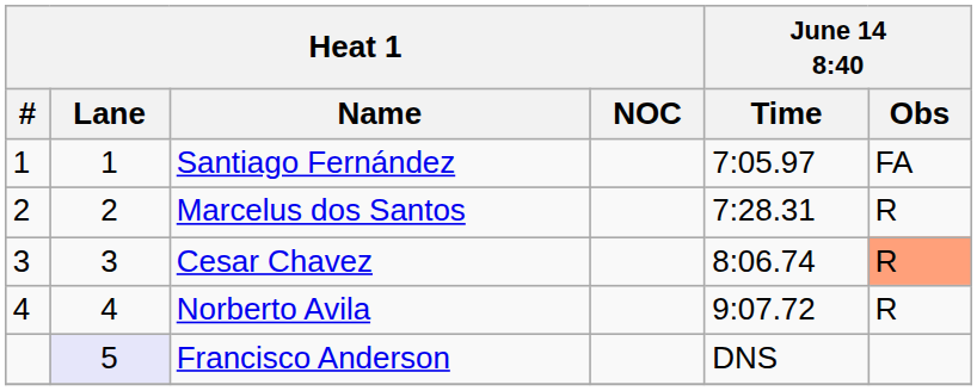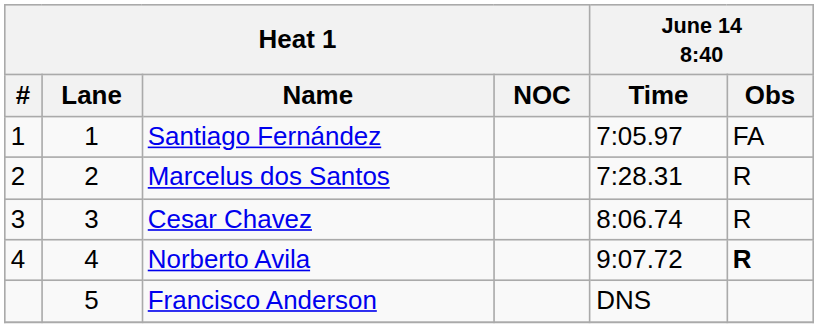Cesar Chavez | June 14 8:40 / Obs: lightsalmon background -> no background
Norberto Avila | June 14 8:40 / Obs: normal -> bold
Francisco Anderson | Heat 1 / Lane: lavender background -> no background
